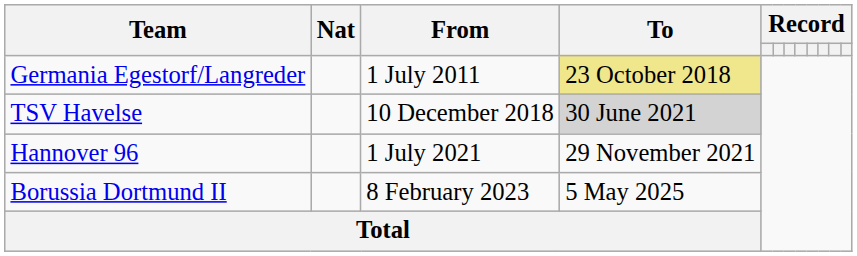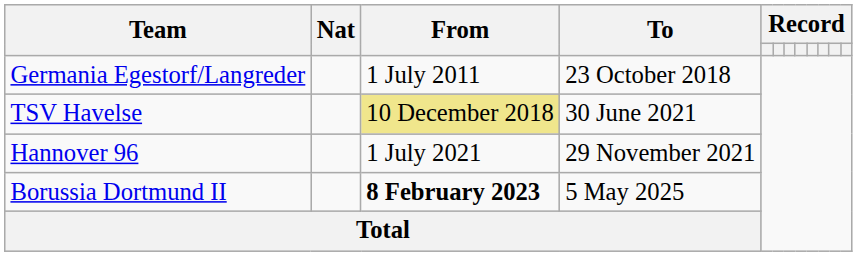Germania Egestorf/Langreder | To: khaki background -> no background
TSV Havelse | From: no background -> khaki background
TSV Havelse | To: lightgrey background -> no background
Borussia Dortmund II | From: normal -> bold
